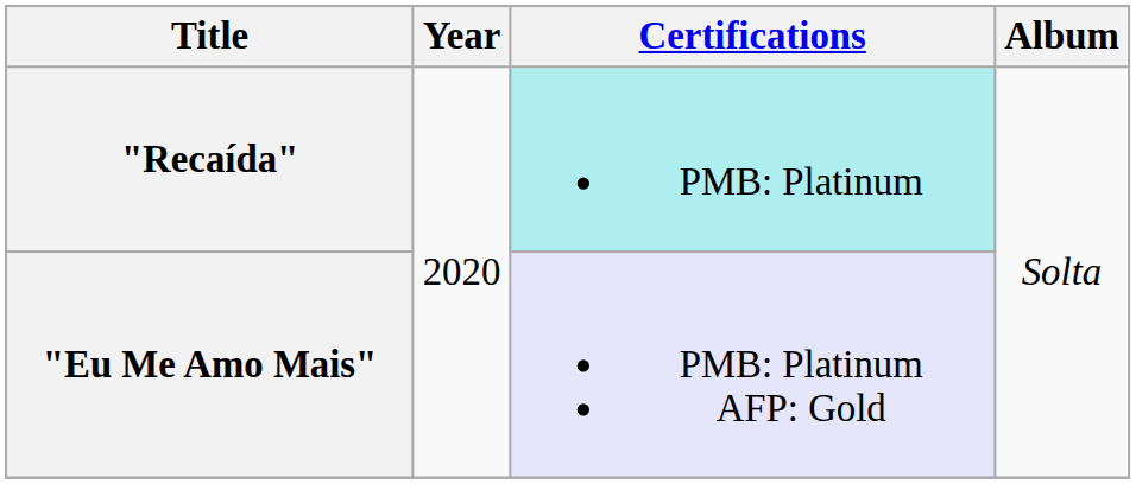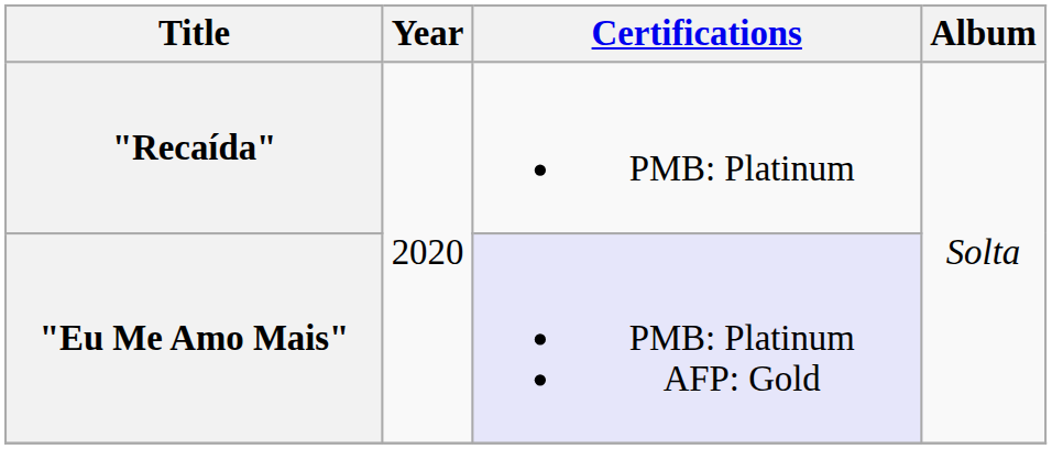"Recaída" | Certifications: paleturquoise background -> no background
